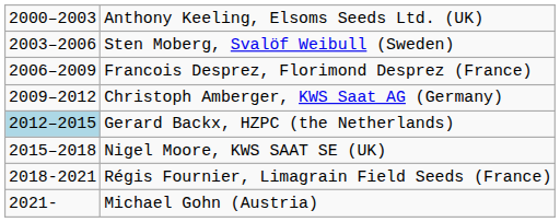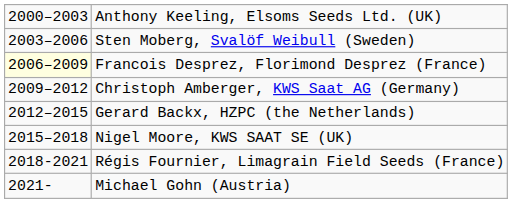Francois Desprez, Florimond Desprez (France) | column 1: no background -> lightyellow background
Gerard Backx, HZPC (the Netherlands) | column 1: lightblue background -> no background
